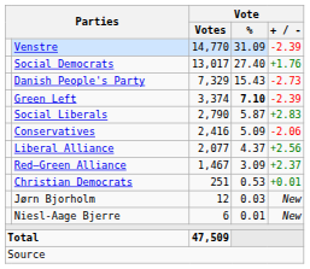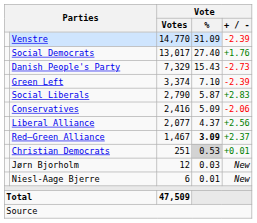Green Left | Vote / %: bold -> normal
Red–Green Alliance | Vote / %: normal -> bold
Christian Democrats | Vote / %: no background -> lightgrey background
